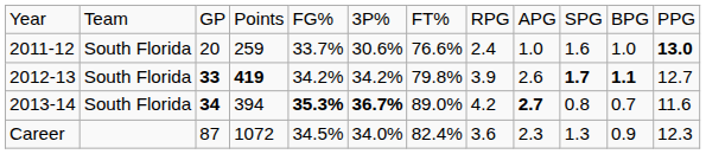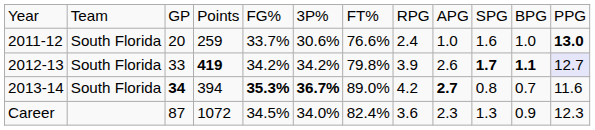2012-13 | column 3: bold -> normal
2012-13 | column 12: no background -> lavender background
